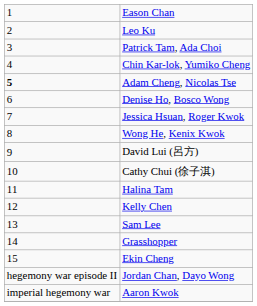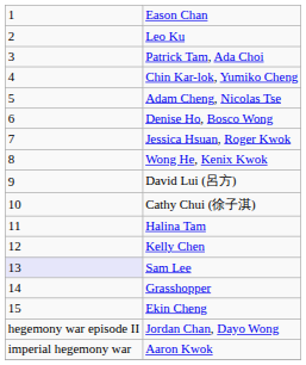Adam Cheng, Nicolas Tse | column 1: bold -> normal
Sam Lee | column 1: no background -> lavender background
